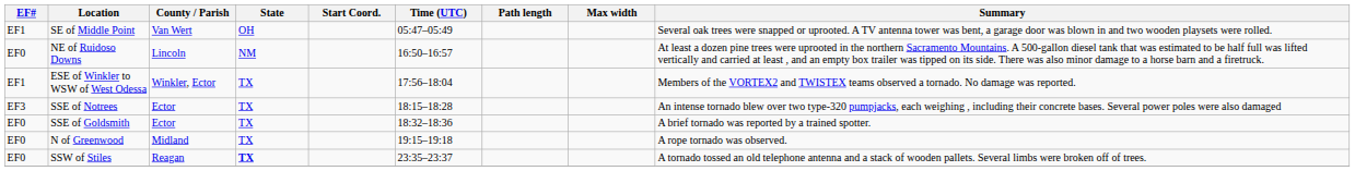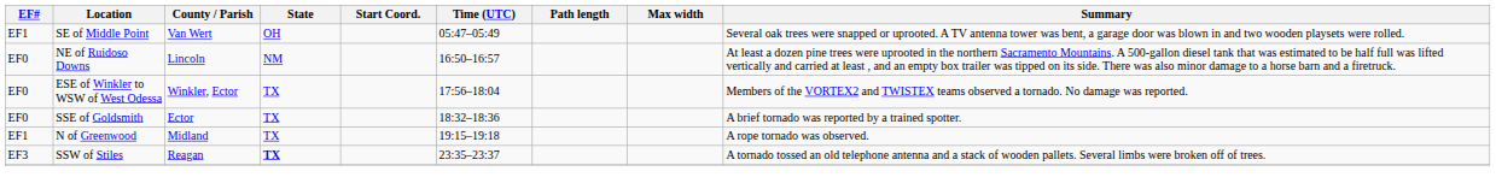ESE of Winkler to WSW of West Odessa | EF#: EF1 -> EF0
- row: EF3 | SSE of Notrees | Ector | TX | 18:15–18:28 | An intense tornado blew over two type-320 pumpjacks, each weighing , including their concrete bases. Several power poles were also damaged
N of Greenwood | EF#: EF0 -> EF1
SSW of Stiles | EF#: EF0 -> EF3
